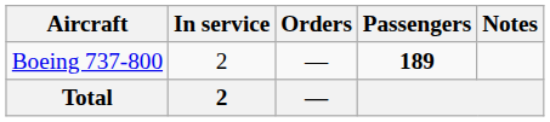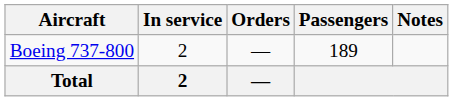Boeing 737-800 | Passengers: bold -> normal
